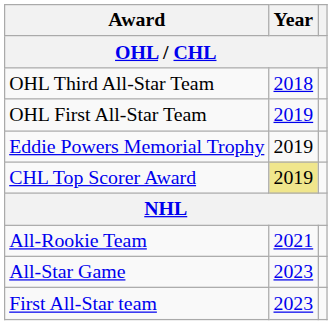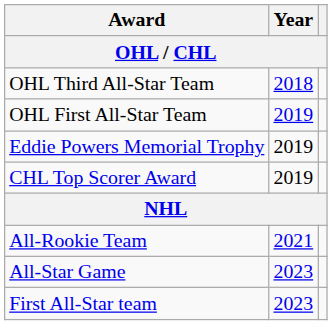CHL Top Scorer Award | Year: khaki background -> no background
